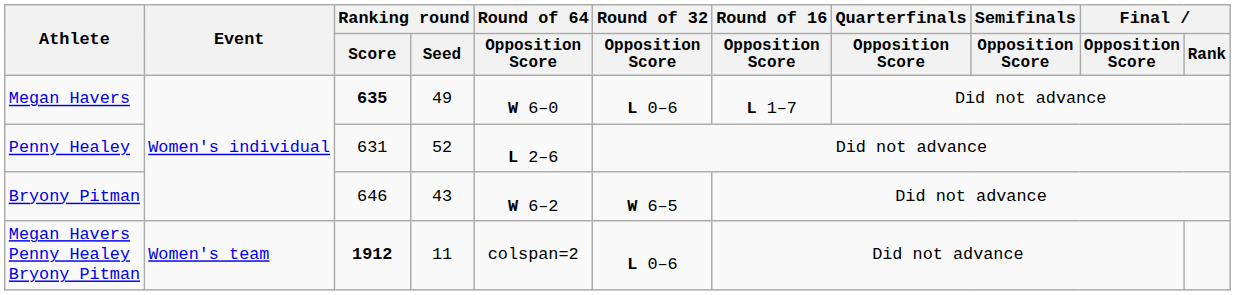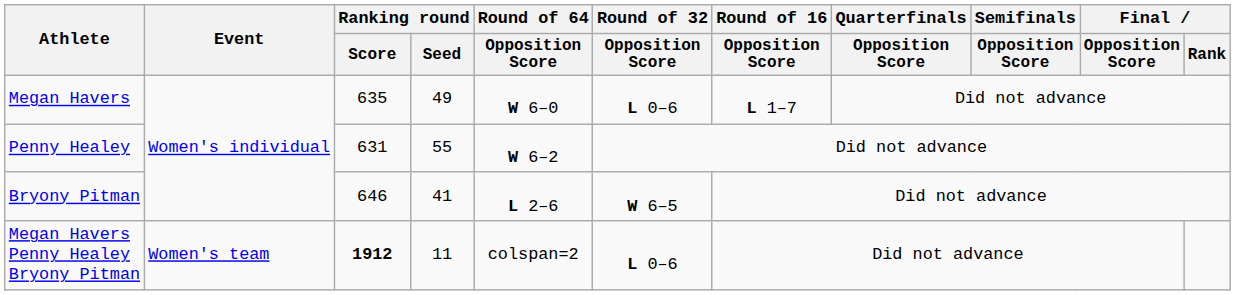Megan Havers | Ranking round / Score: bold -> normal
Penny Healey | Ranking round / Seed: 52 -> 55
Penny Healey | Round of 64 / Opposition Score: L 2–6 -> W 6–2
Bryony Pitman | Ranking round / Seed: 43 -> 41
Bryony Pitman | Round of 64 / Opposition Score: W 6–2 -> L 2–6
